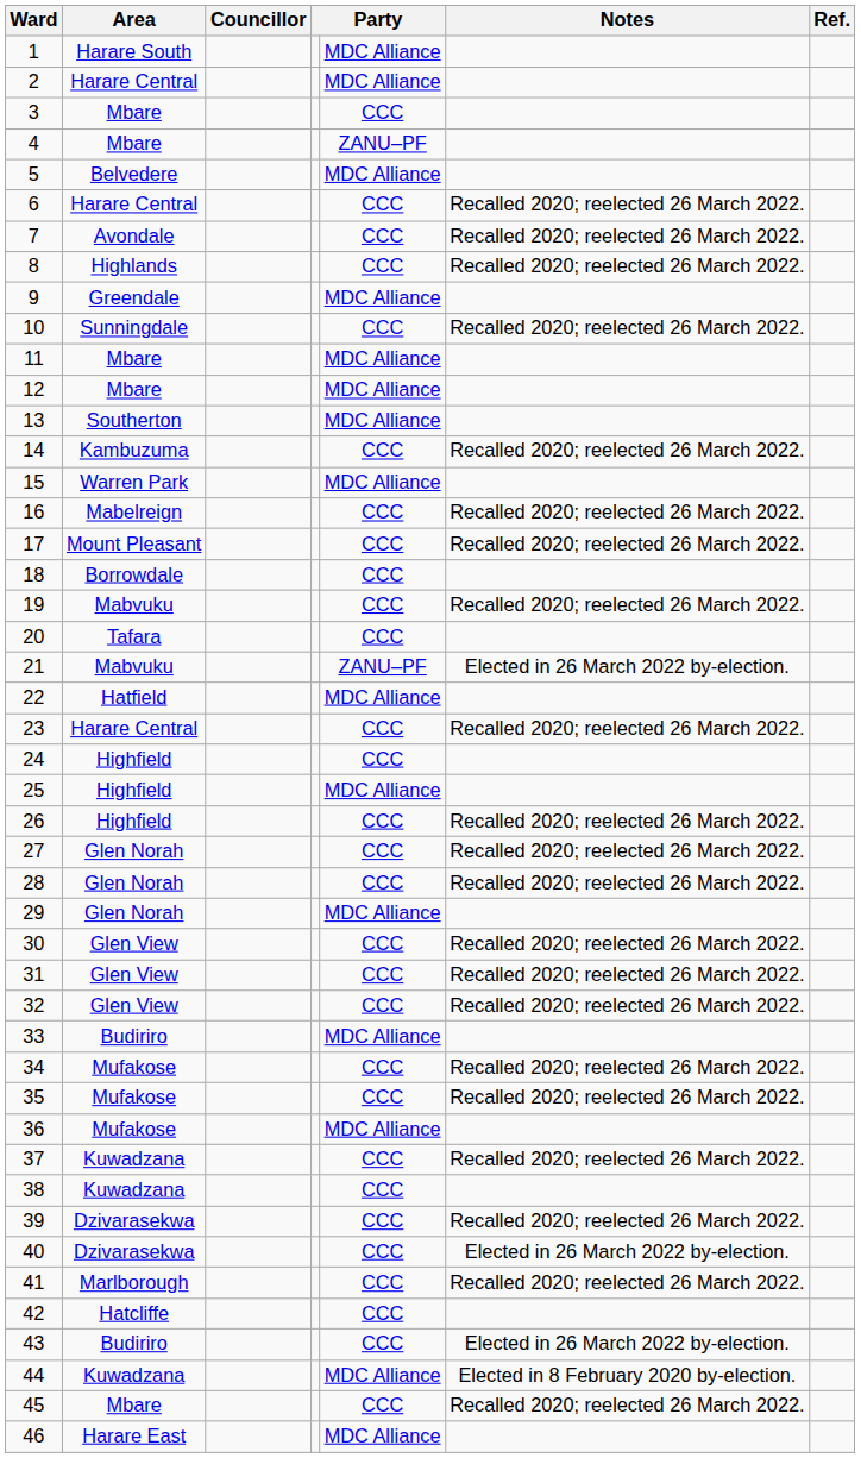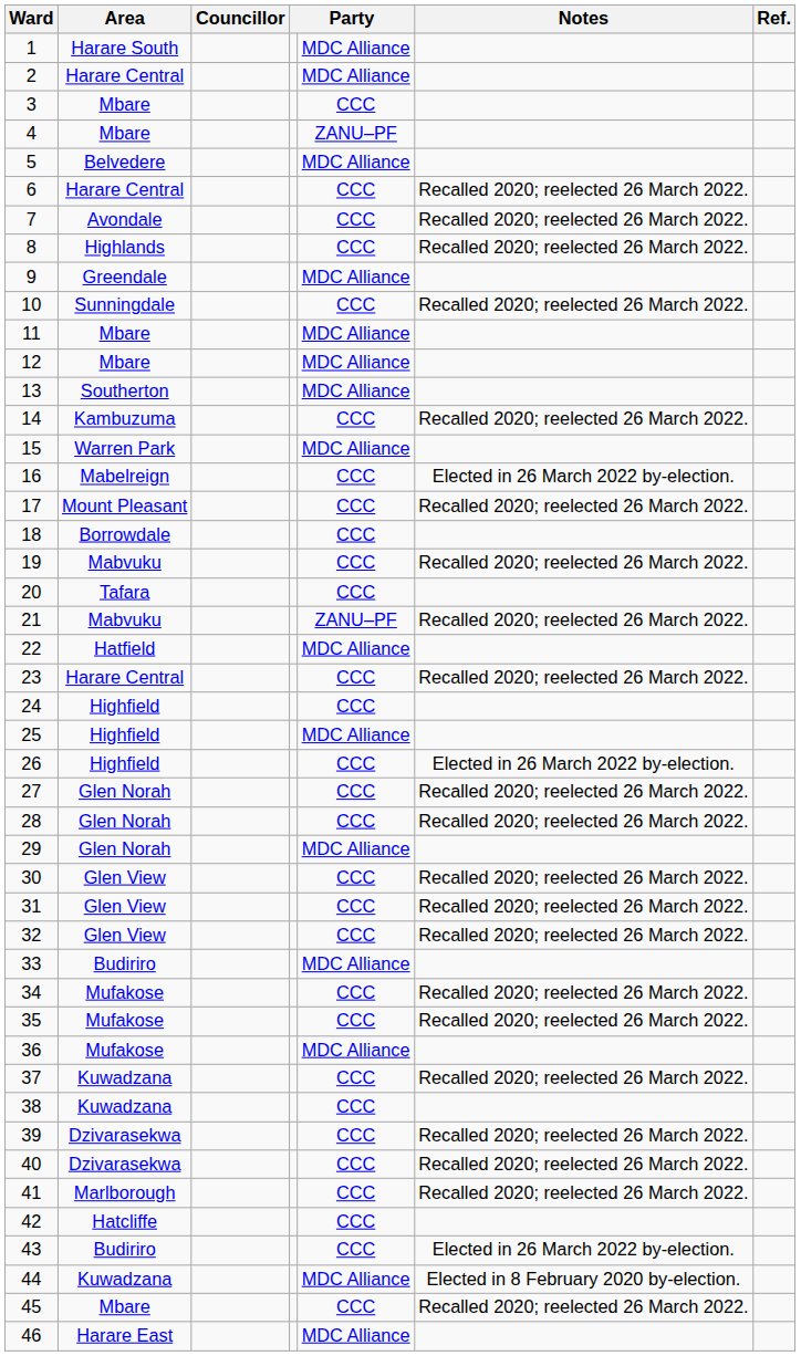16 | Notes: Recalled 2020; reelected 26 March 2022. -> Elected in 26 March 2022 by-election.
21 | Notes: Elected in 26 March 2022 by-election. -> Recalled 2020; reelected 26 March 2022.
26 | Notes: Recalled 2020; reelected 26 March 2022. -> Elected in 26 March 2022 by-election.
40 | Notes: Elected in 26 March 2022 by-election. -> Recalled 2020; reelected 26 March 2022.
